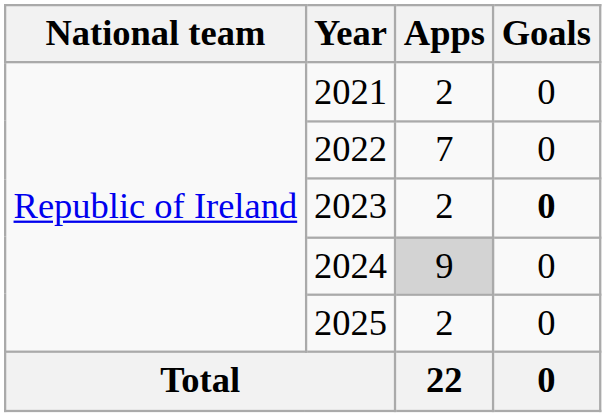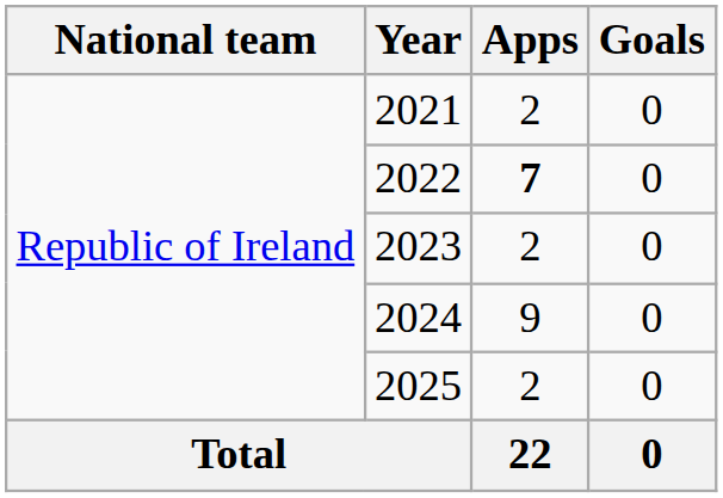2022 | Apps: normal -> bold
2023 | Goals: bold -> normal
2024 | Apps: lightgrey background -> no background
